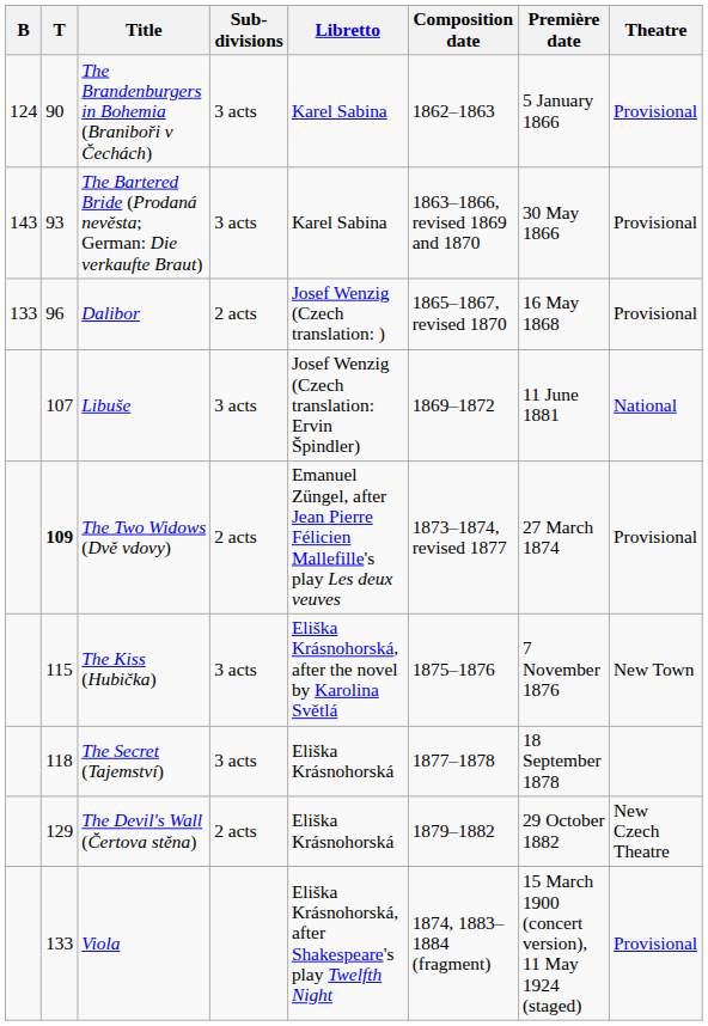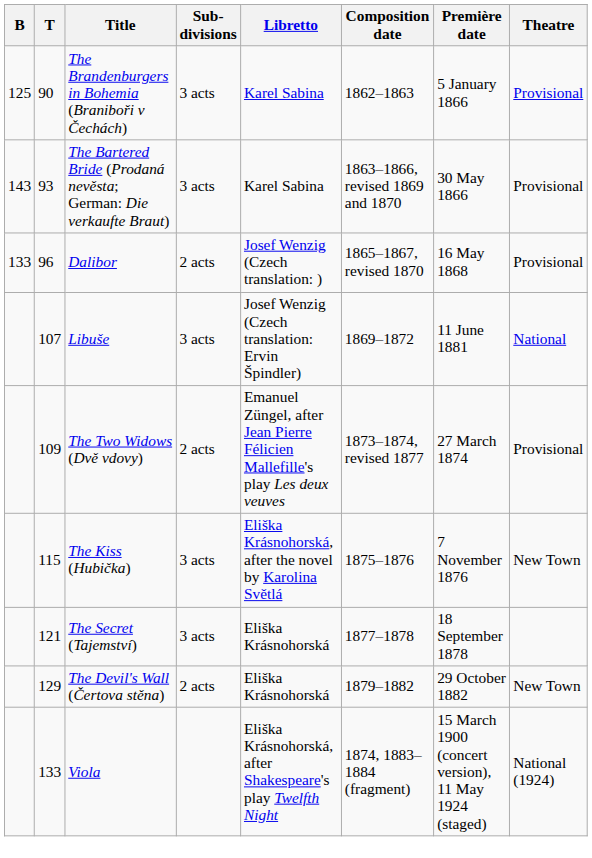The Brandenburgers in Bohemia (Braniboři v Čechách) | B: 124 -> 125
The Two Widows (Dvě vdovy) | T: bold -> normal
The Secret (Tajemství) | T: 118 -> 121
The Devil's Wall (Čertova stěna) | Theatre: New Czech Theatre -> New Town
Viola | Theatre: Provisional -> National (1924)
